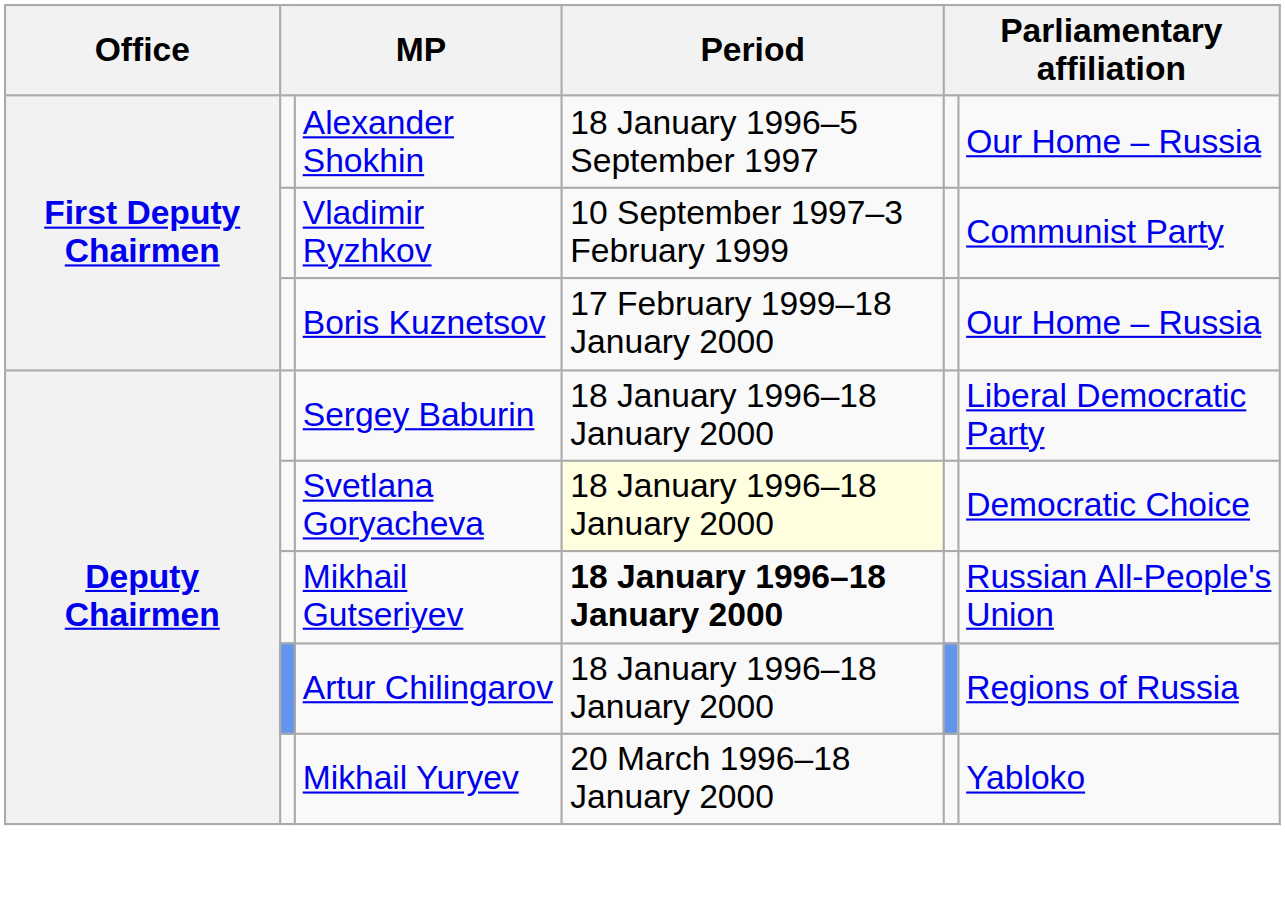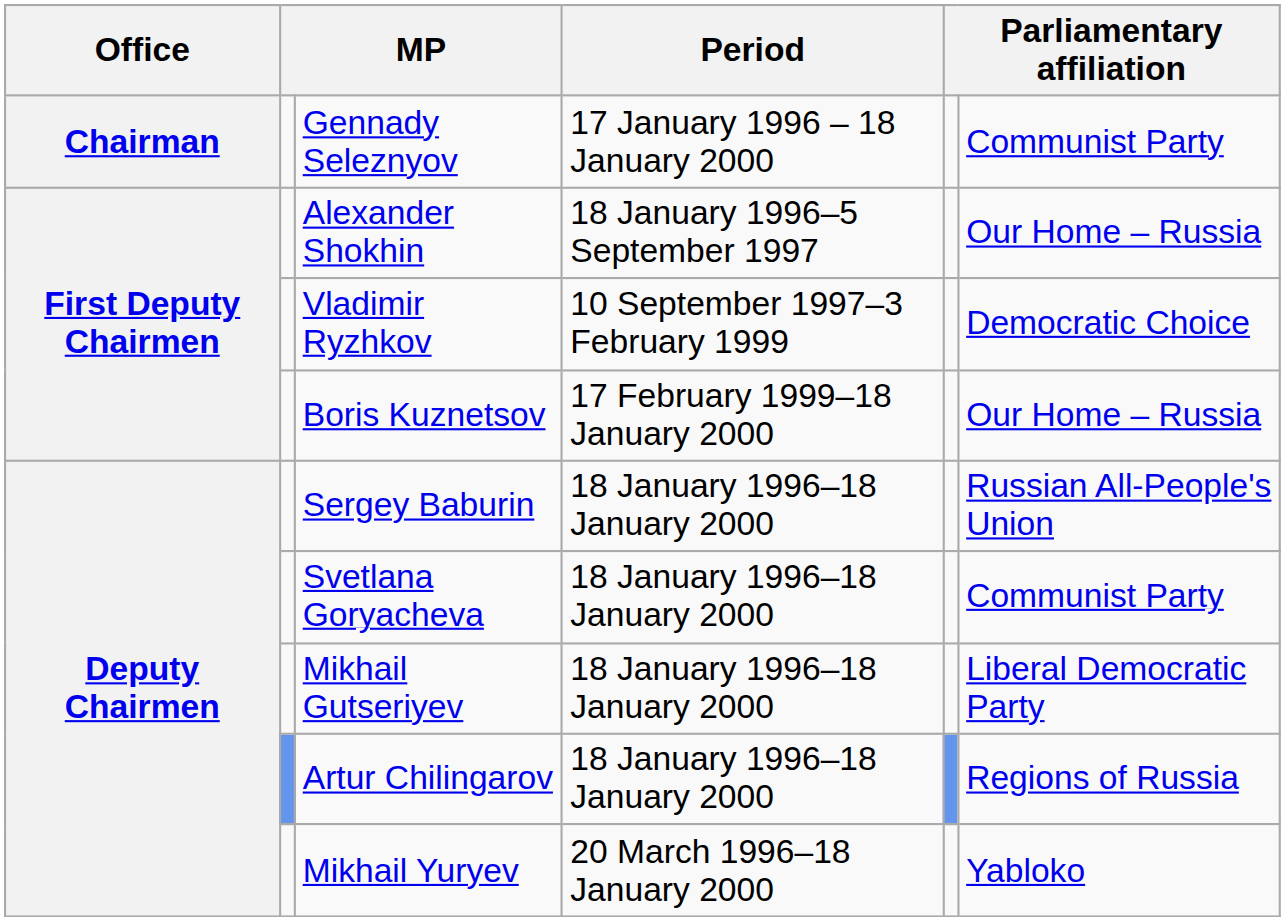+ row: Chairman | Gennady Seleznyov | 17 January 1996 – 18 January 2000 | Communist Party
Vladimir Ryzhkov | column 6: Communist Party -> Democratic Choice
Sergey Baburin | column 6: Liberal Democratic Party -> Russian All-People's Union
Svetlana Goryacheva | Period: lightyellow background -> no background
Svetlana Goryacheva | column 6: Democratic Choice -> Communist Party
Mikhail Gutseriyev | Period: bold -> normal
Mikhail Gutseriyev | column 6: Russian All-People's Union -> Liberal Democratic Party
